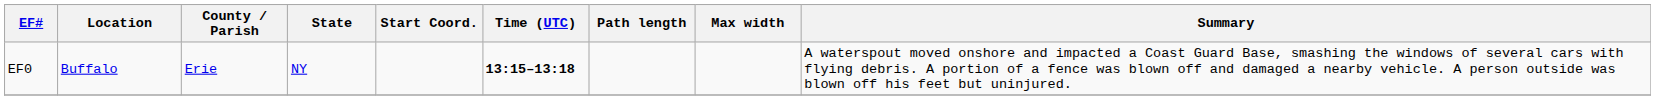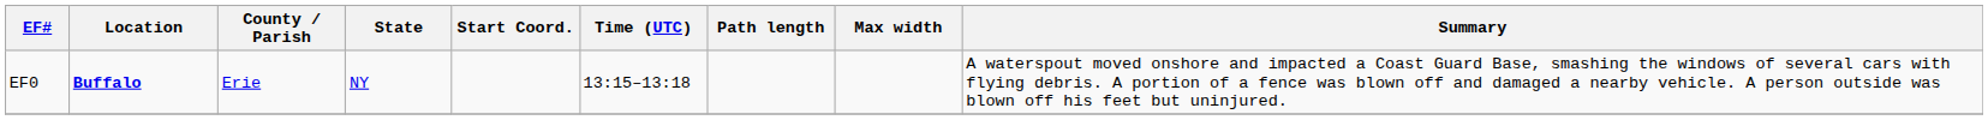EF0 | Location: normal -> bold
EF0 | Time (UTC): bold -> normal
